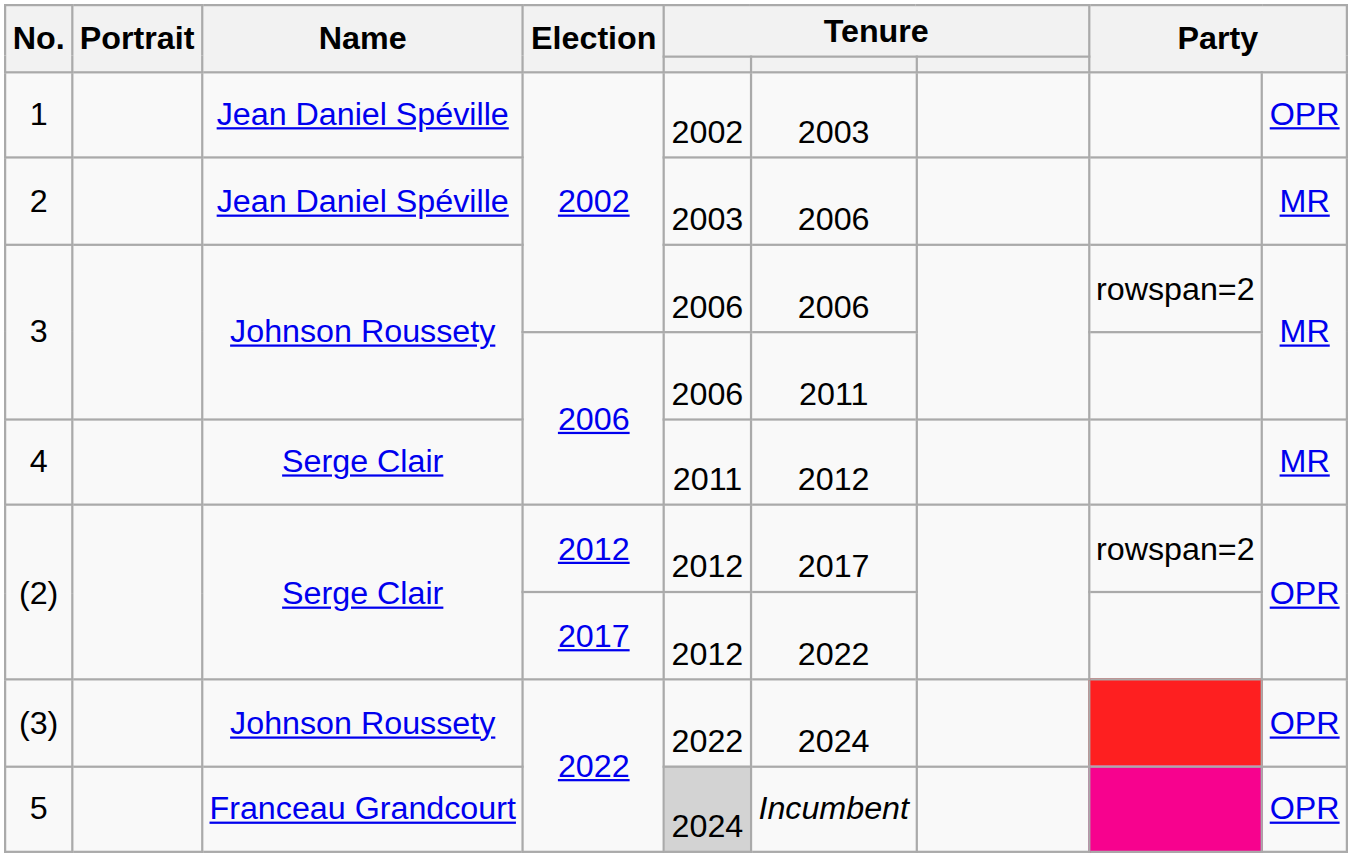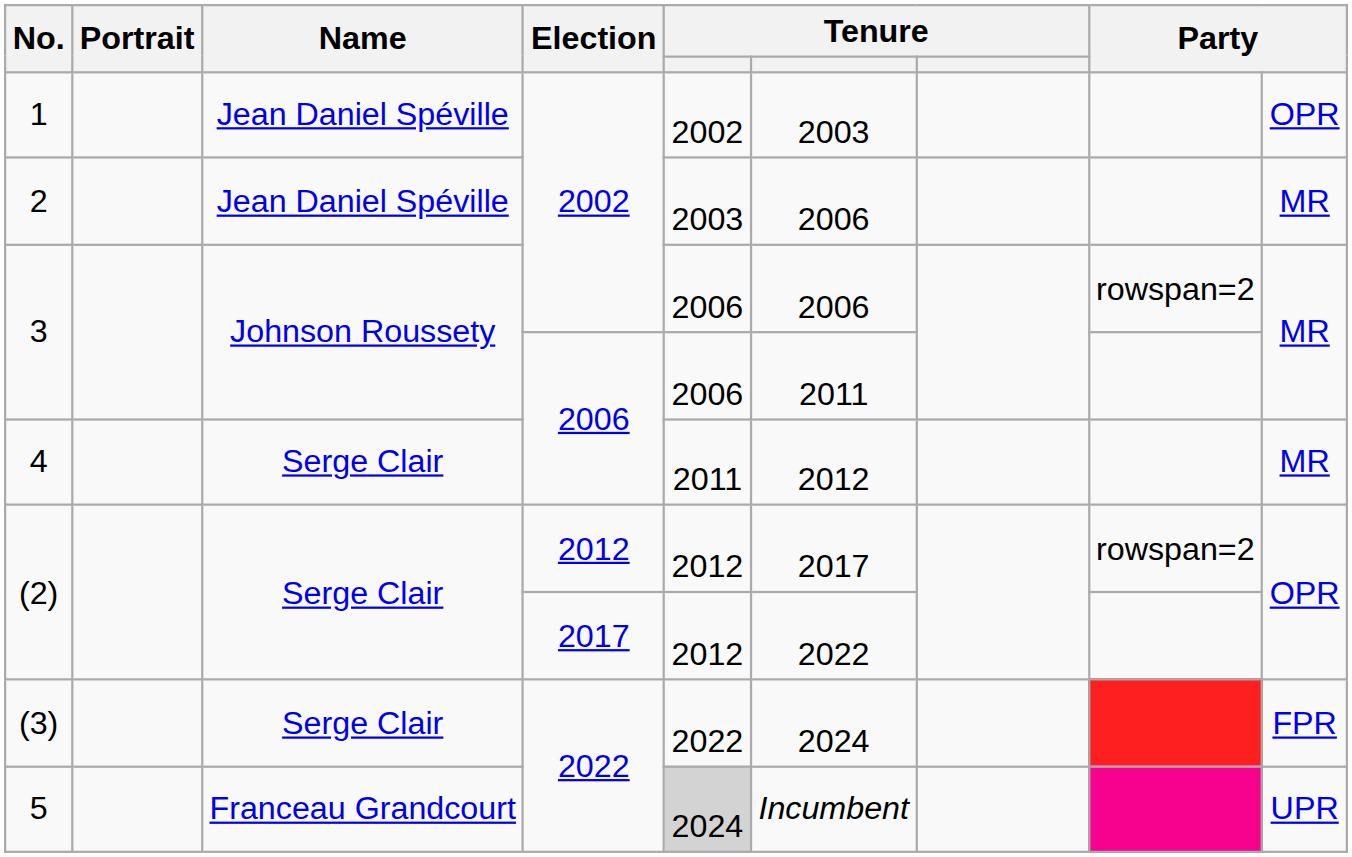(3) | Name: Johnson Roussety -> Serge Clair
(3) | column 9: OPR -> FPR
5 | column 9: OPR -> UPR
